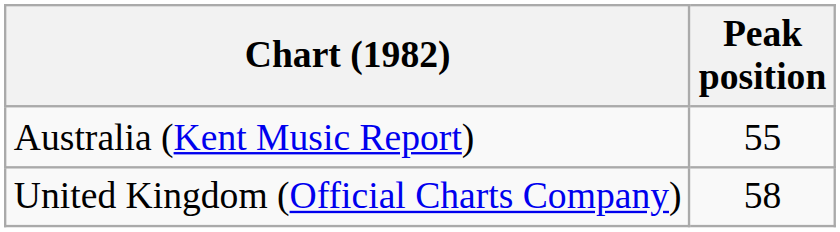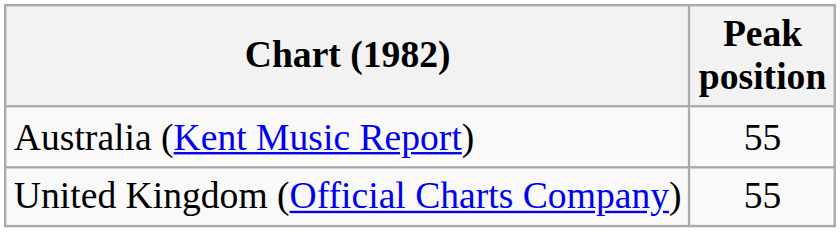United Kingdom (Official Charts Company) | Peak position: 58 -> 55
